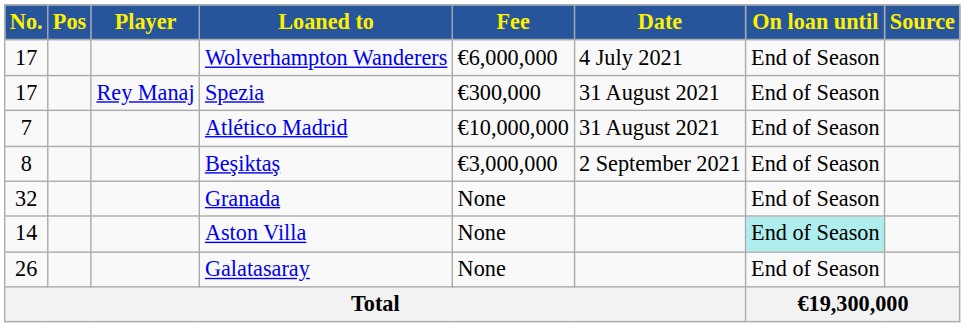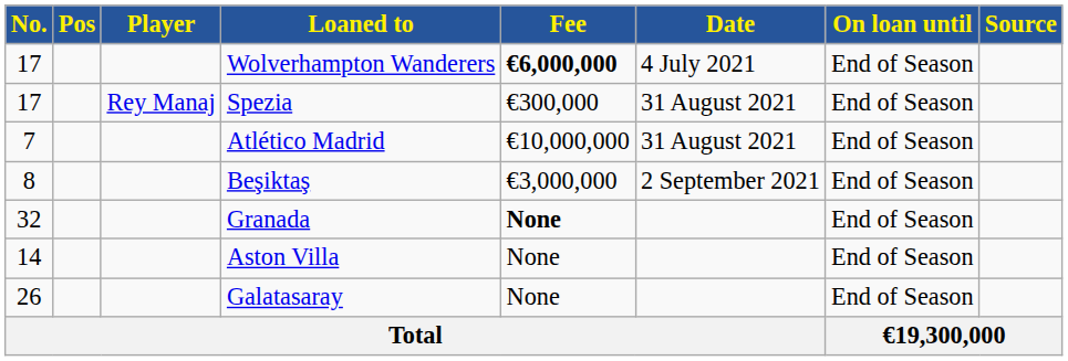Wolverhampton Wanderers | Fee: normal -> bold
Granada | Fee: normal -> bold
Aston Villa | On loan until: paleturquoise background -> no background
